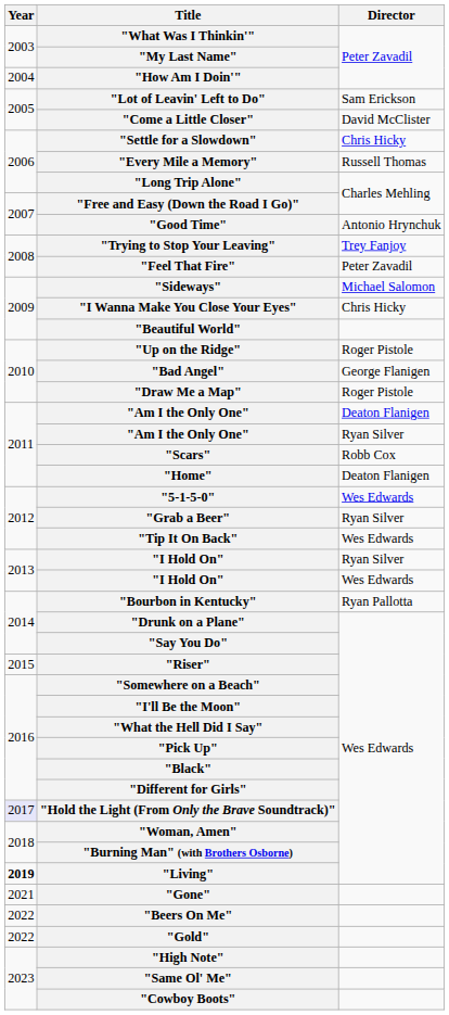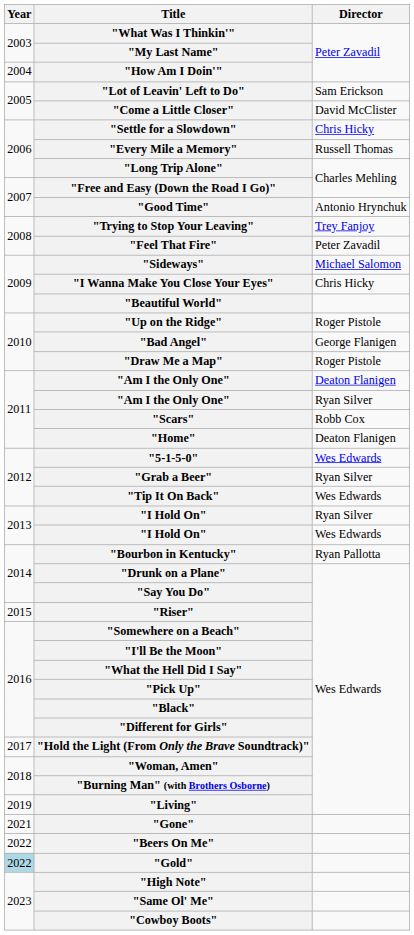"Hold the Light (From Only the Brave Soundtrack)" | Year: lavender background -> no background
"Living" | Year: bold -> normal
"Gold" | Year: no background -> lightblue background
